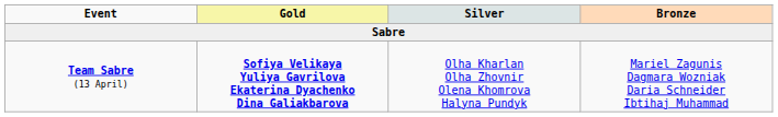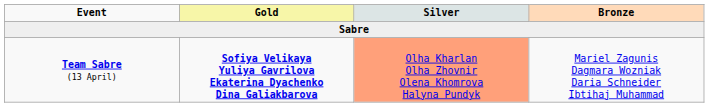Team Sabre (13 April) | Silver: no background -> lightsalmon background
